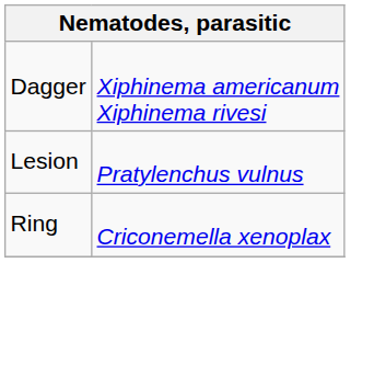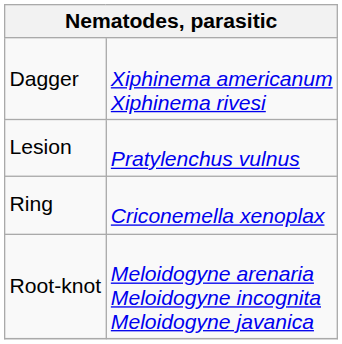+ row: Root-knot | Meloidogyne arenaria Meloidogyne incognita Meloidogyne javanica
